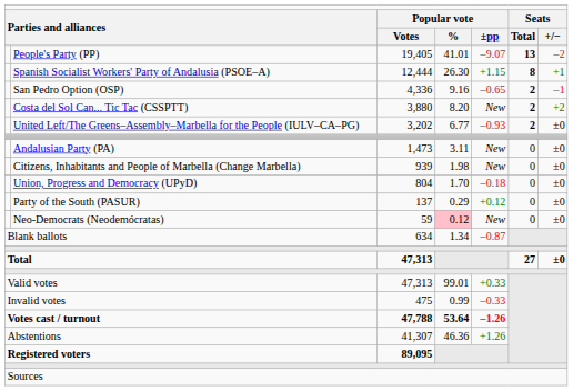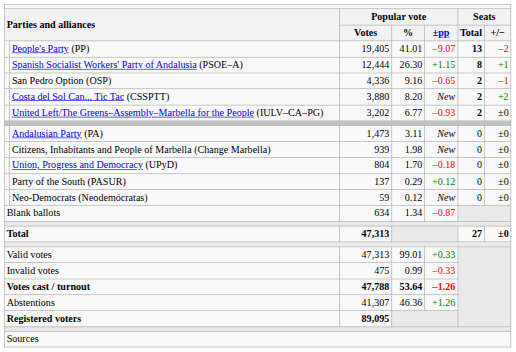Neo-Democrats (Neodemócratas) | column 4: pink background -> no background
